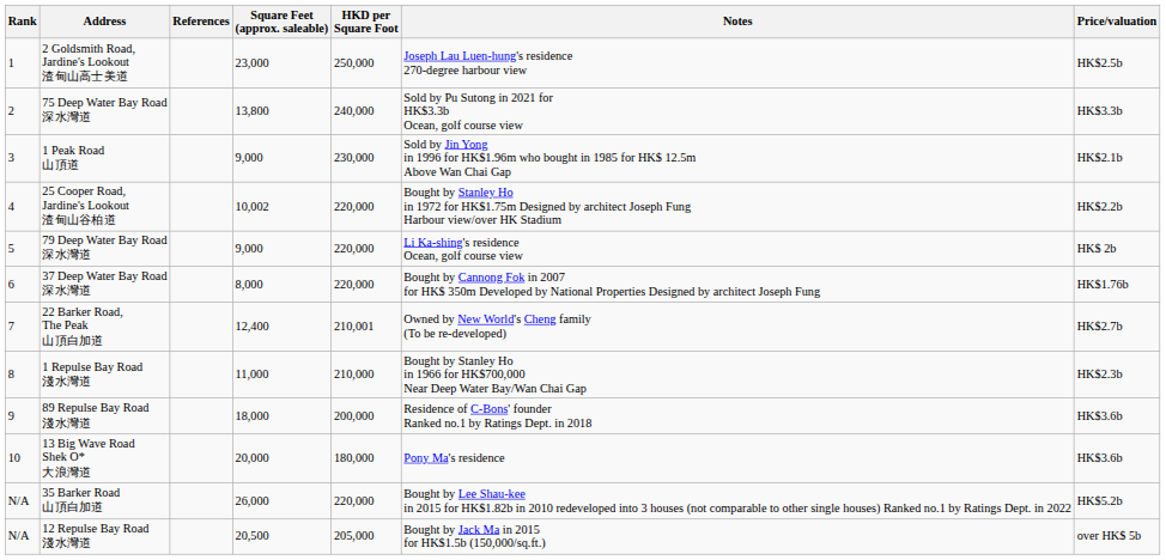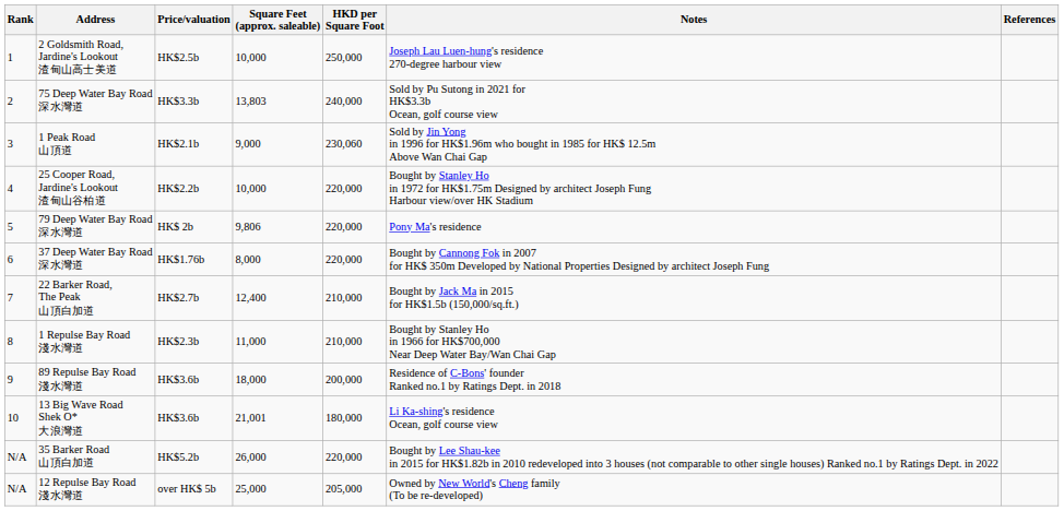columns swapped: Price/valuation <-> References
2 Goldsmith Road, Jardine's Lookout 渣甸山高士美道 | Square Feet (approx. saleable): 23,000 -> 10,000
75 Deep Water Bay Road 深水灣道 | Square Feet (approx. saleable): 13,800 -> 13,803
1 Peak Road 山頂道 | HKD per Square Foot: 230,000 -> 230,060
25 Cooper Road, Jardine's Lookout 渣甸山谷柏道 | Square Feet (approx. saleable): 10,002 -> 10,000
79 Deep Water Bay Road 深水灣道 | Square Feet (approx. saleable): 9,000 -> 9,806
79 Deep Water Bay Road 深水灣道 | Notes: Li Ka-shing's residence Ocean, golf course view -> Pony Ma's residence
22 Barker Road, The Peak 山頂白加道 | HKD per Square Foot: 210,001 -> 210,000
22 Barker Road, The Peak 山頂白加道 | Notes: Owned by New World's Cheng family (To be re-developed) -> Bought by Jack Ma in 2015 for HK$1.5b (150,000/sq.ft.)
13 Big Wave Road Shek O* 大浪灣道 | Square Feet (approx. saleable): 20,000 -> 21,001
13 Big Wave Road Shek O* 大浪灣道 | Notes: Pony Ma's residence -> Li Ka-shing's residence Ocean, golf course view
12 Repulse Bay Road 淺水灣道 | Square Feet (approx. saleable): 20,500 -> 25,000
12 Repulse Bay Road 淺水灣道 | Notes: Bought by Jack Ma in 2015 for HK$1.5b (150,000/sq.ft.) -> Owned by New World's Cheng family (To be re-developed)
